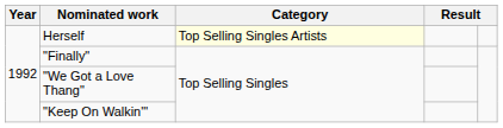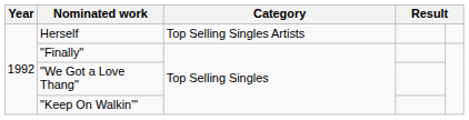Herself | Category: lightyellow background -> no background
